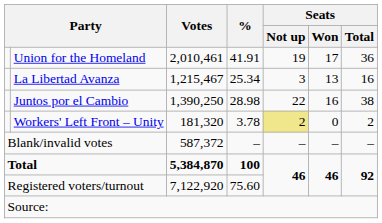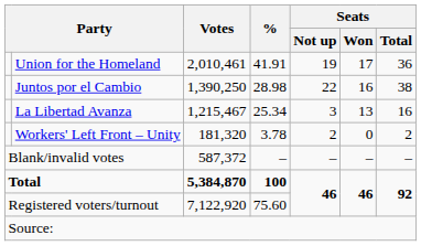rows swapped: Juntos por el Cambio <-> La Libertad Avanza
Workers' Left Front – Unity | Seats / Not up: khaki background -> no background
